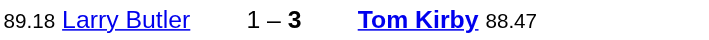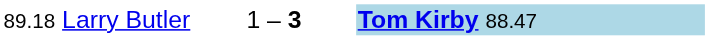89.18 Larry Butler | column 3: no background -> lightblue background
